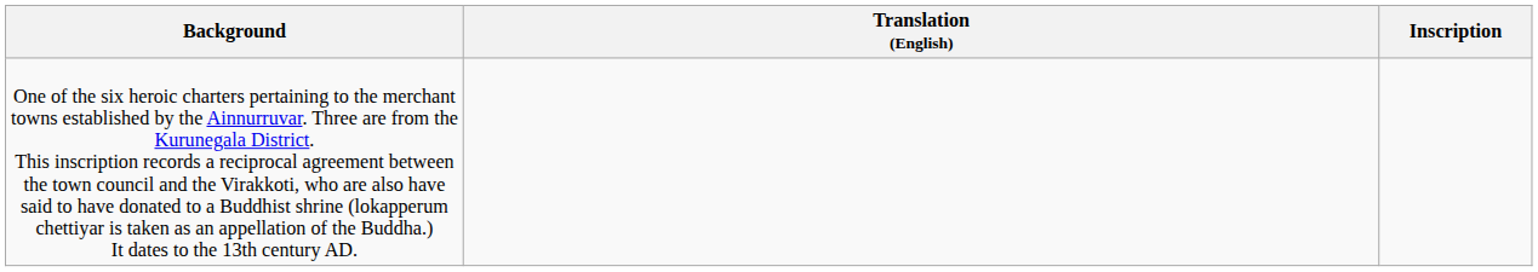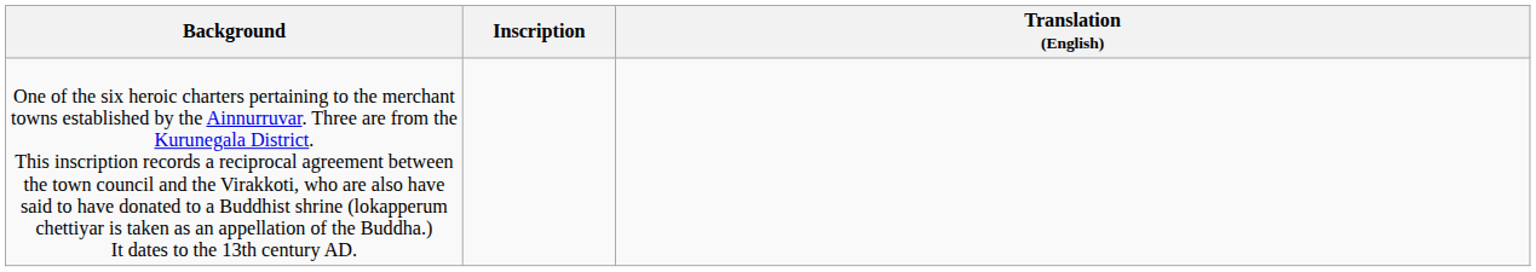columns swapped: Translation (English) <-> Inscription
